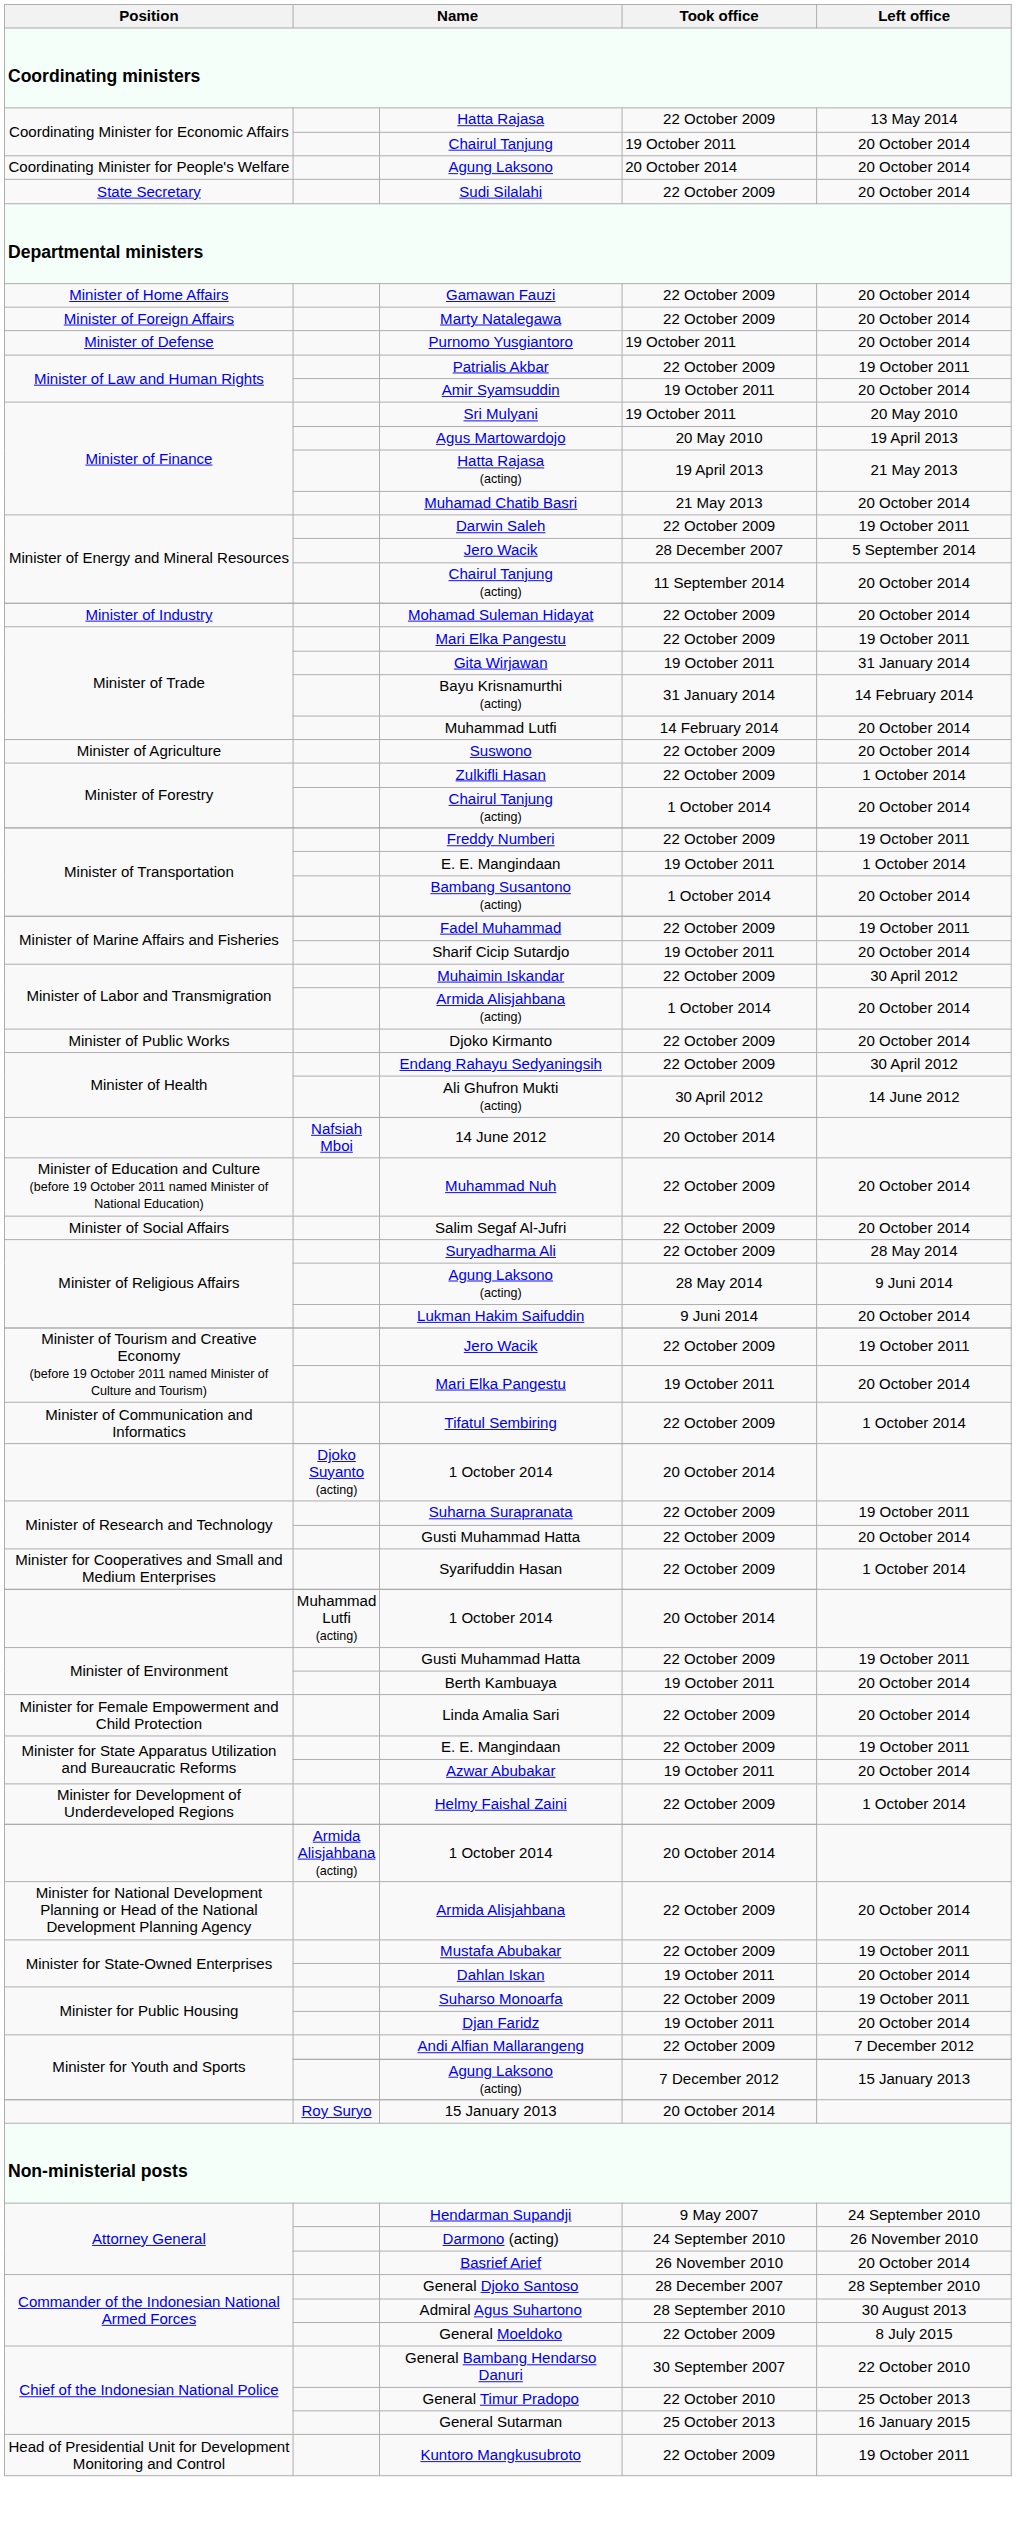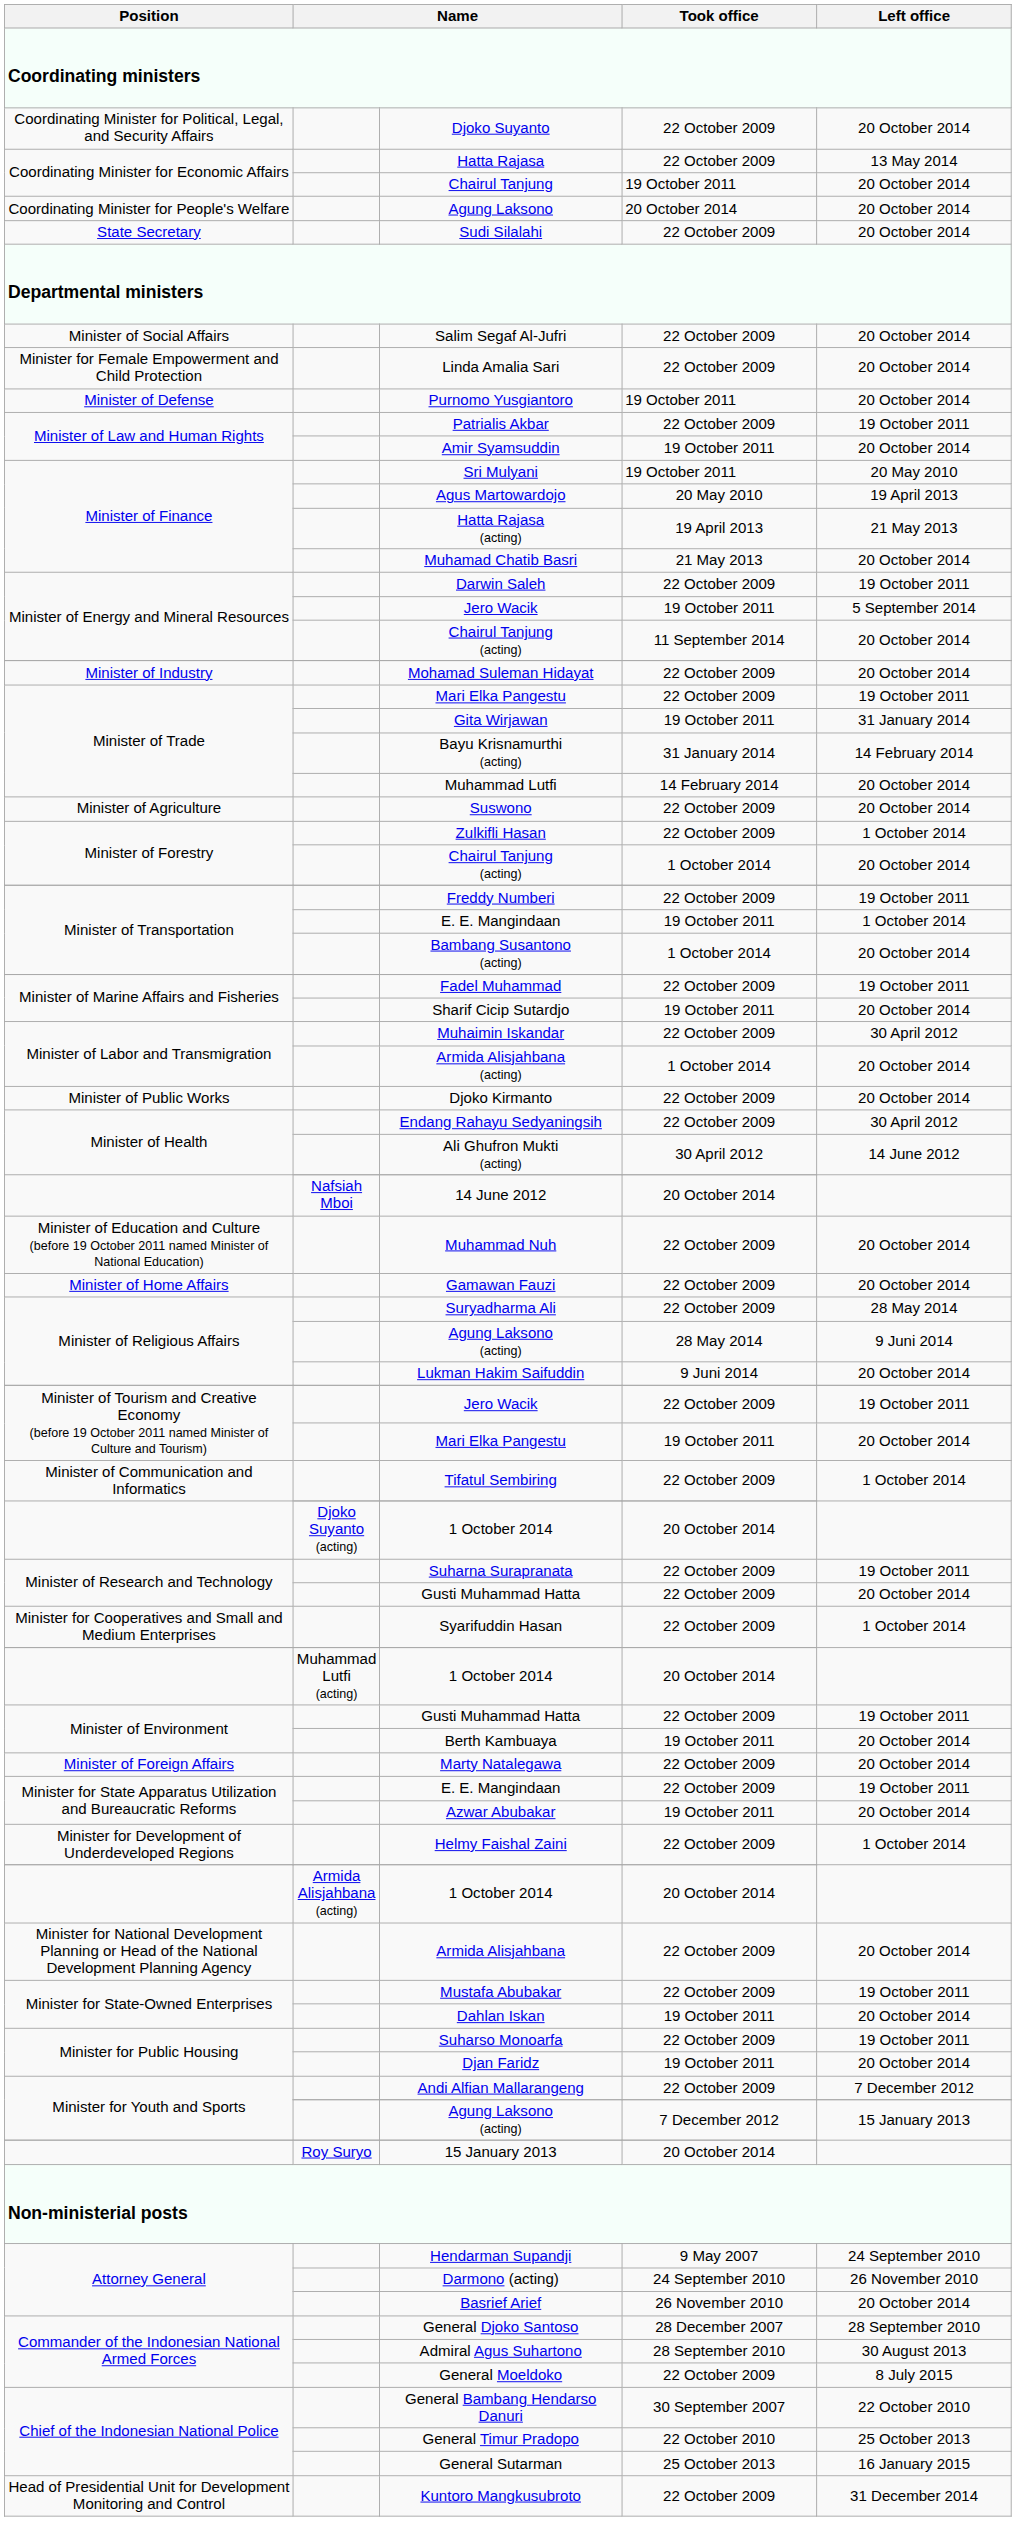+ row: Coordinating Minister for Political, Legal, and Security Affairs | Djoko Suyanto | 22 October 2009 | 20 October 2014
rows swapped: Gamawan Fauzi <-> Salim Segaf Al-Jufri
rows swapped: Marty Natalegawa <-> Linda Amalia Sari
Minister of Energy and Mineral Resources / Jero Wacik | Took office: 28 December 2007 -> 19 October 2011
Kuntoro Mangkusubroto | Left office: 19 October 2011 -> 31 December 2014
